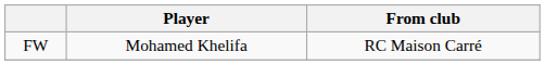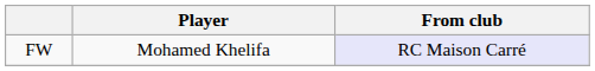FW | From club: no background -> lavender background
